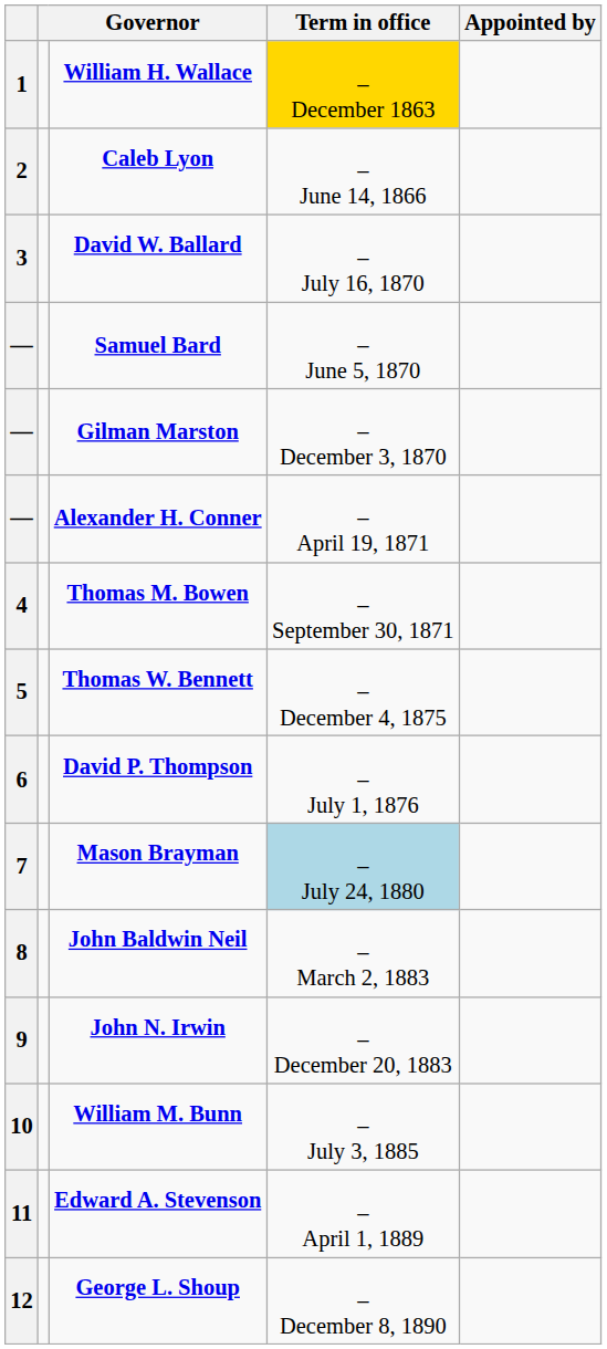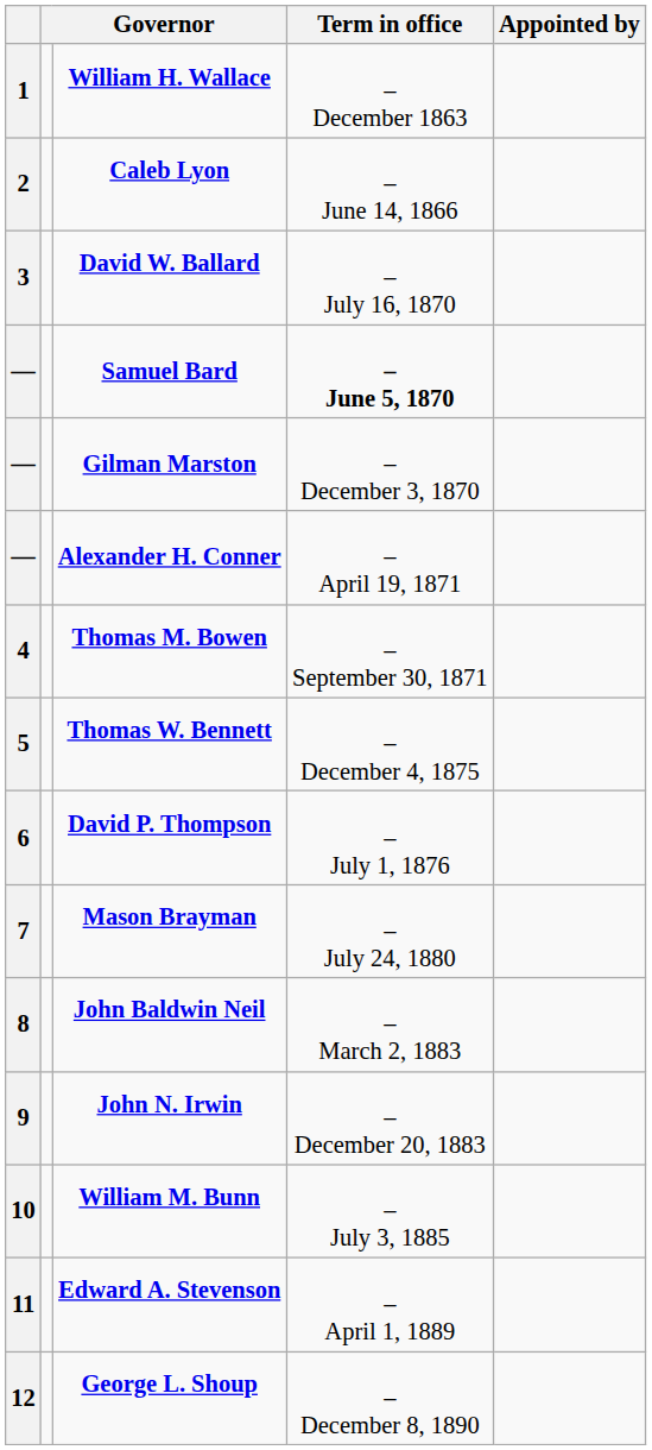William H. Wallace | Term in office: gold background -> no background
Samuel Bard | Term in office: normal -> bold
Mason Brayman | Term in office: lightblue background -> no background
